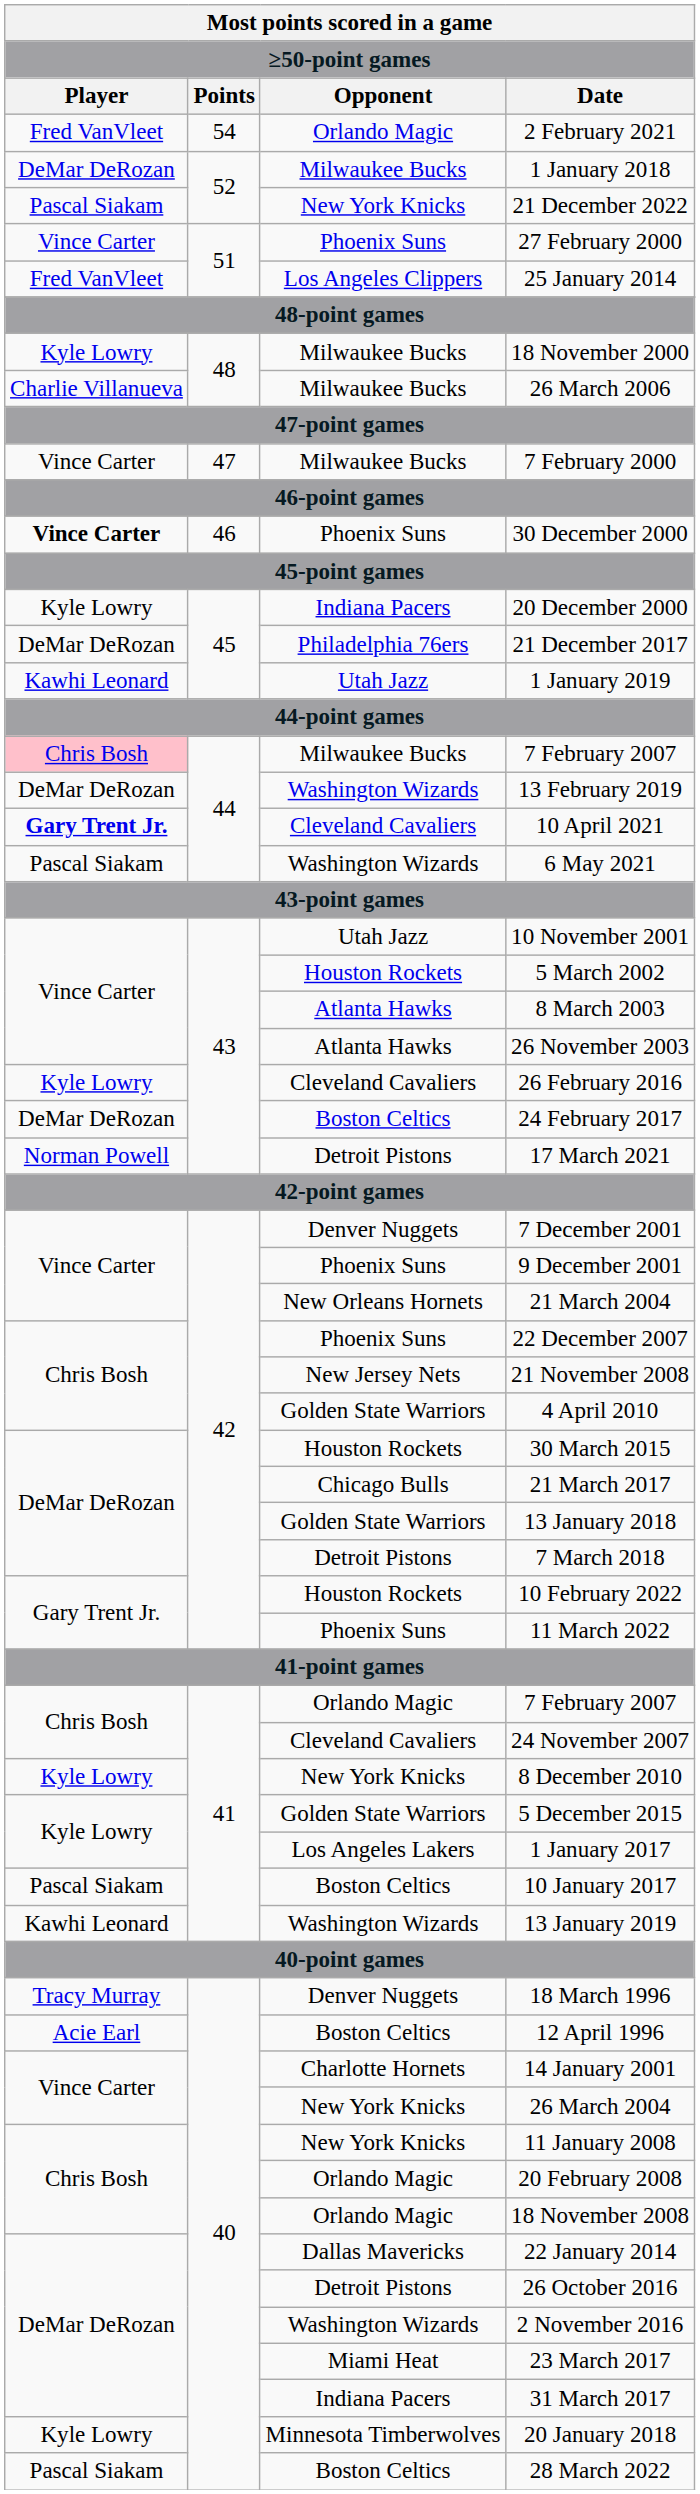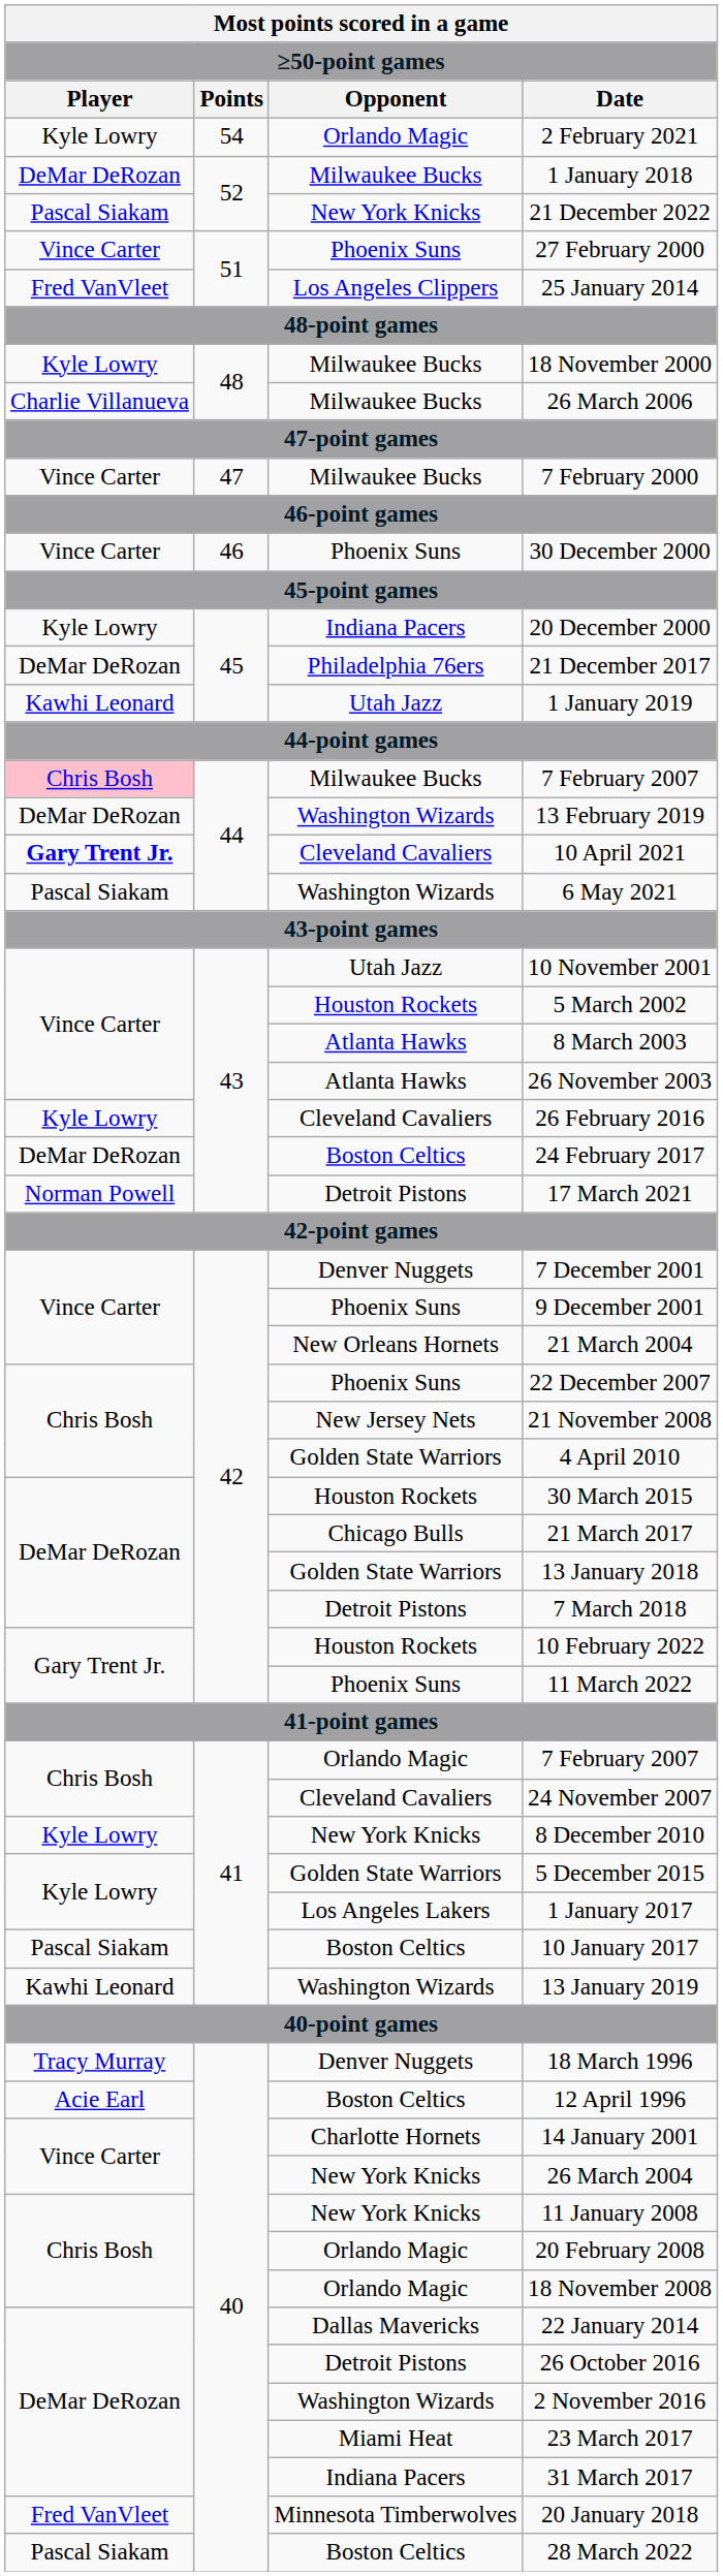2 February 2021 | Player: Fred VanVleet -> Kyle Lowry
30 December 2000 | Player: bold -> normal
20 January 2018 | Player: Kyle Lowry -> Fred VanVleet
